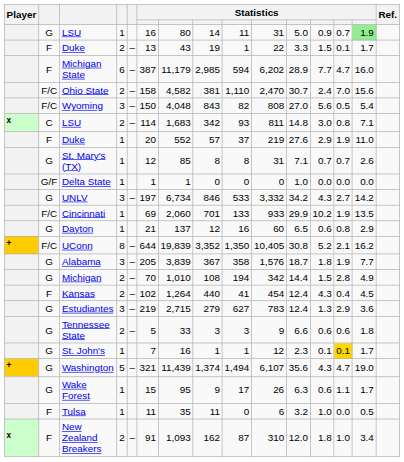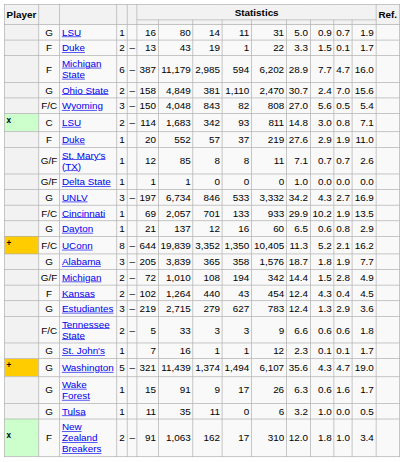LSU / 1 | column 14: lightgreen background -> no background
Ohio State | column 2: F/C -> G
Ohio State | column 7: 4,582 -> 4,849
St. Mary's (TX) | column 2: G -> G/F
St. Mary's (TX) | column 10: 31 -> 11
UNLV | column 14: 14.2 -> 16.9
Cincinnati | column 7: 2,060 -> 2,057
UConn | column 11: 30.8 -> 11.3
Alabama | column 8: 367 -> 365
Michigan | column 2: G -> G/F
Michigan | column 6: 70 -> 72
Kansas | column 9: 41 -> 43
Tennessee State | column 2: G -> F/C
St. John's | column 13: gold background -> no background
Wake Forest | column 7: 95 -> 91
Wake Forest | column 13: 1.1 -> 1.6
Tulsa | column 2: F -> G
New Zealand Breakers | column 7: 1,093 -> 1,063
New Zealand Breakers | column 9: 87 -> 17
